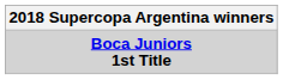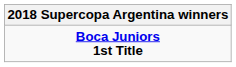row 2 | column 1: lightgrey background -> no background
